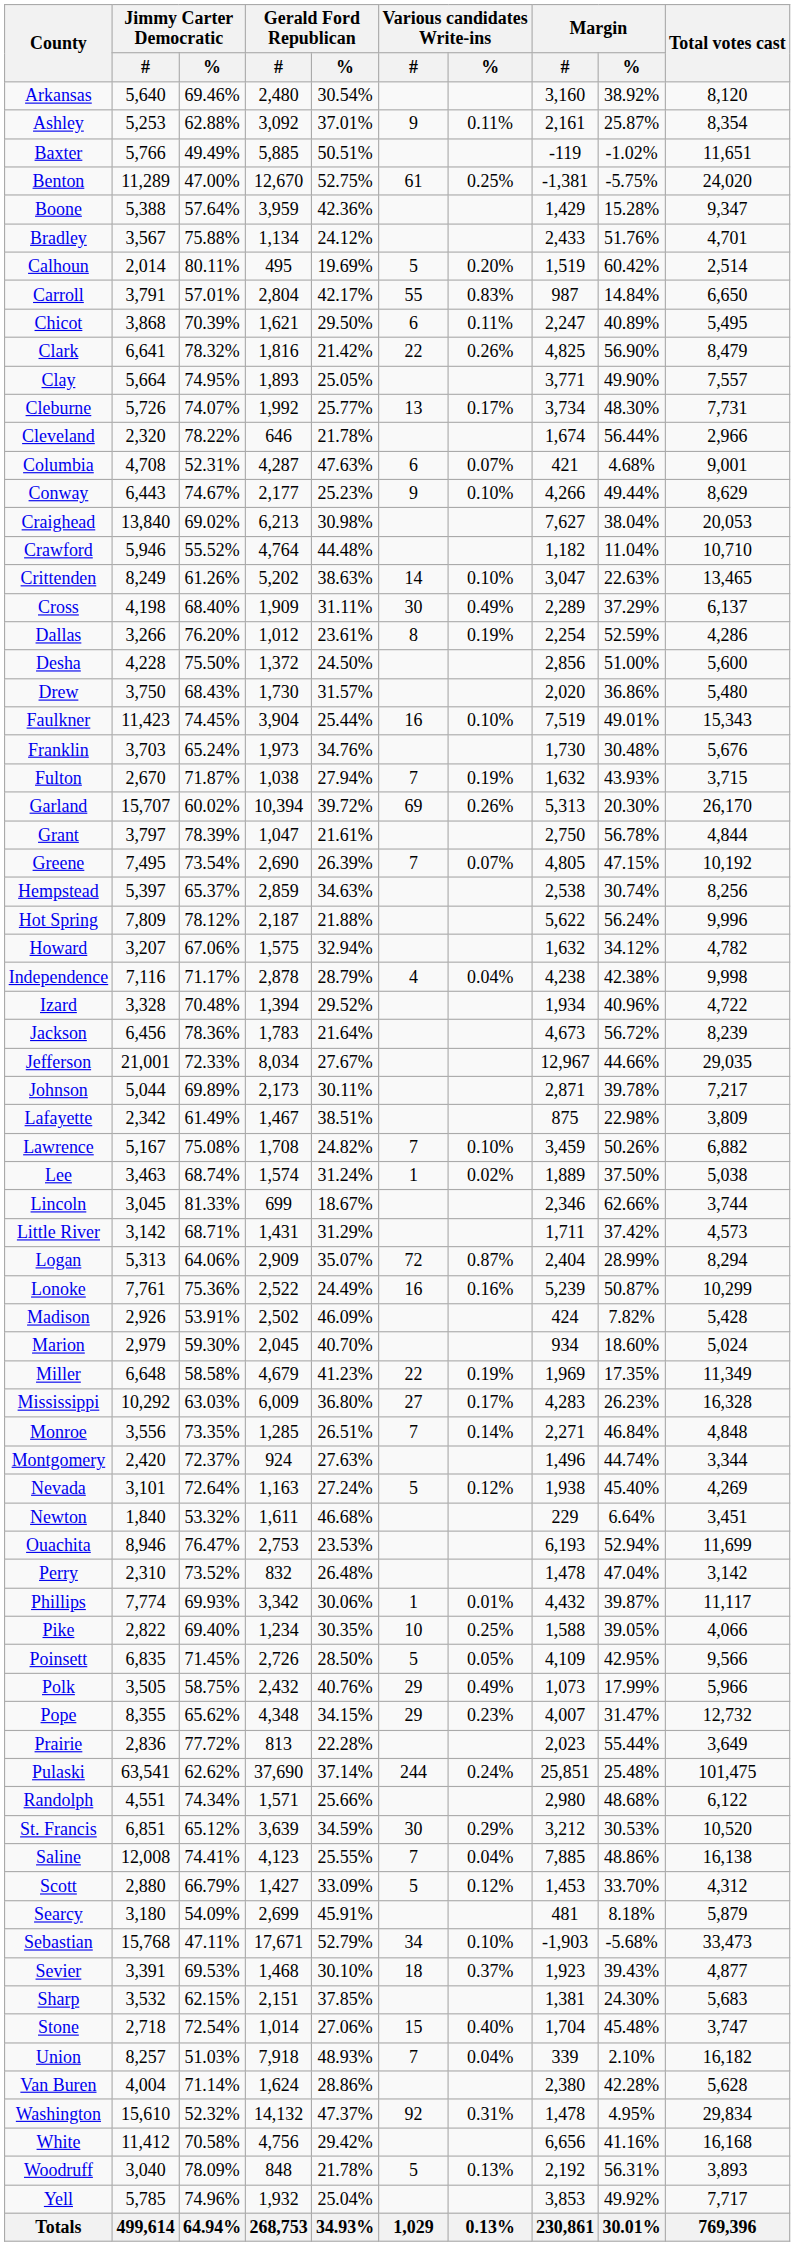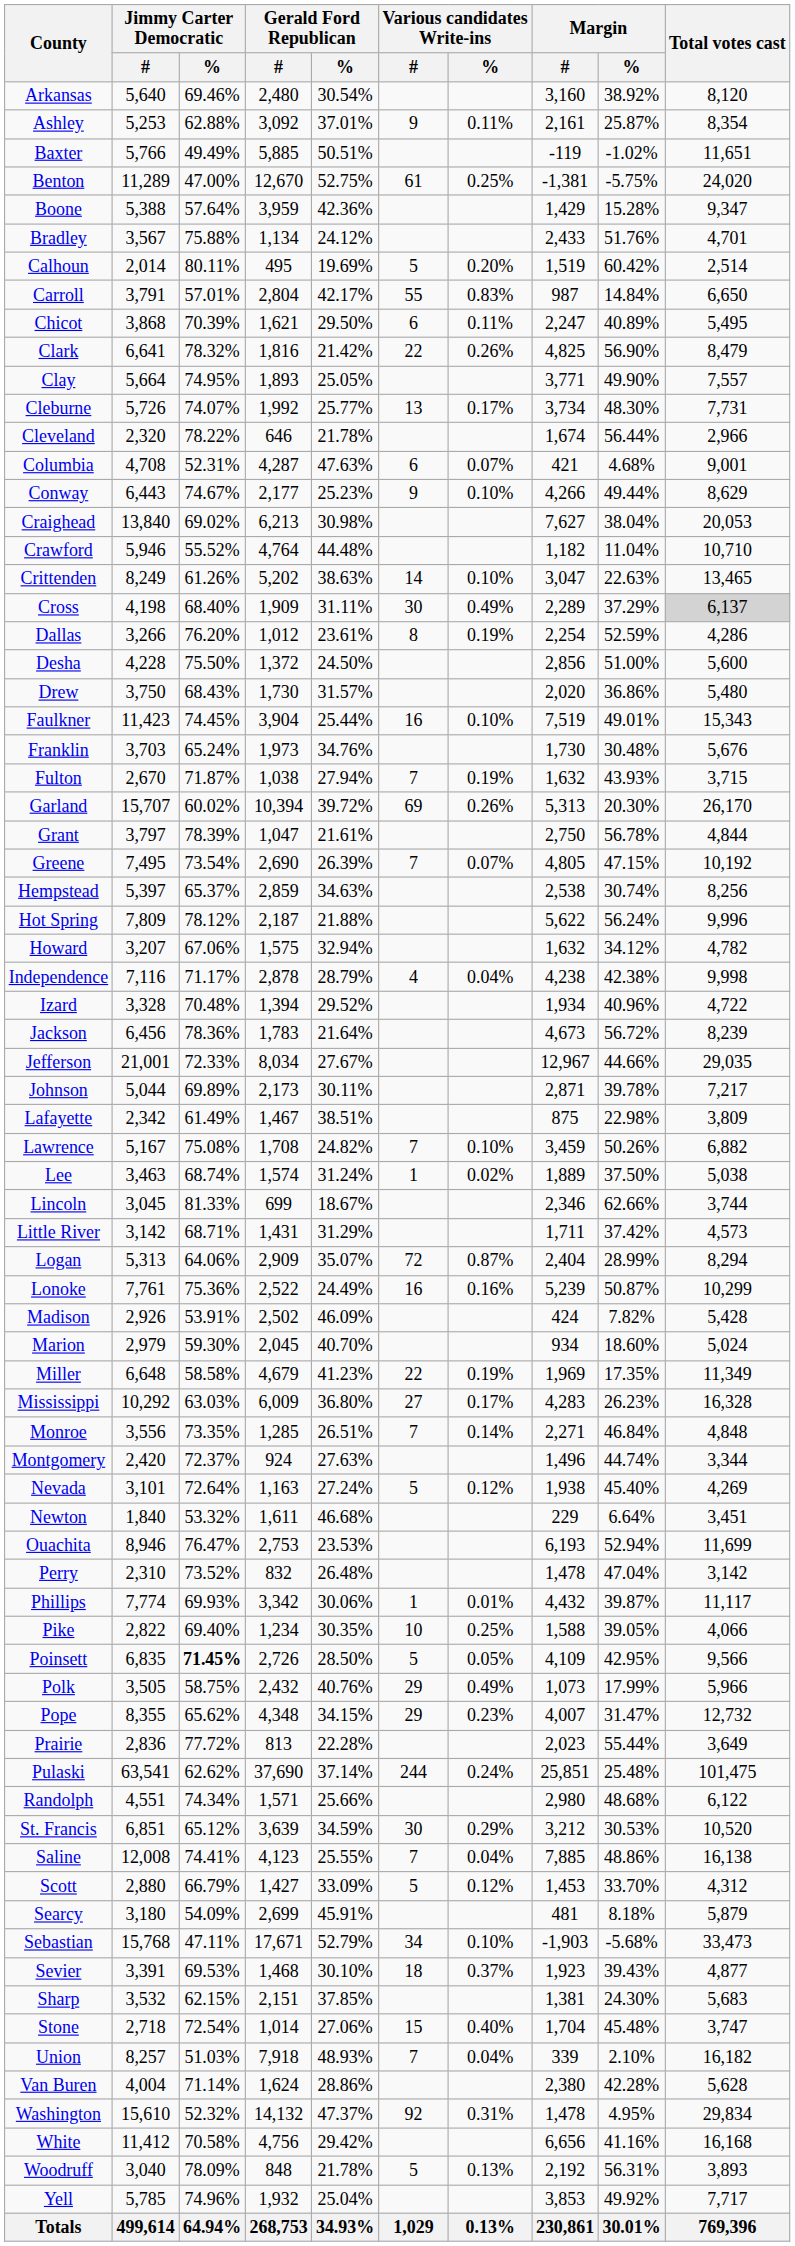Cross | Total votes cast: no background -> lightgrey background
Poinsett | Jimmy Carter Democratic / %: normal -> bold
